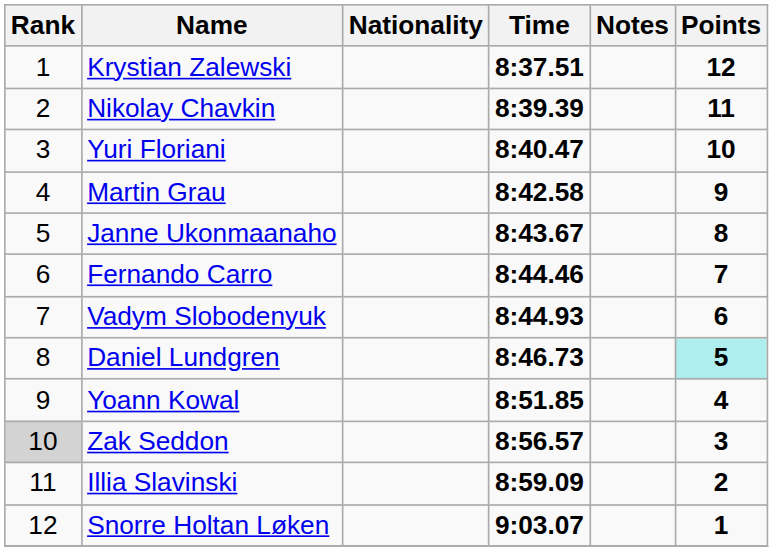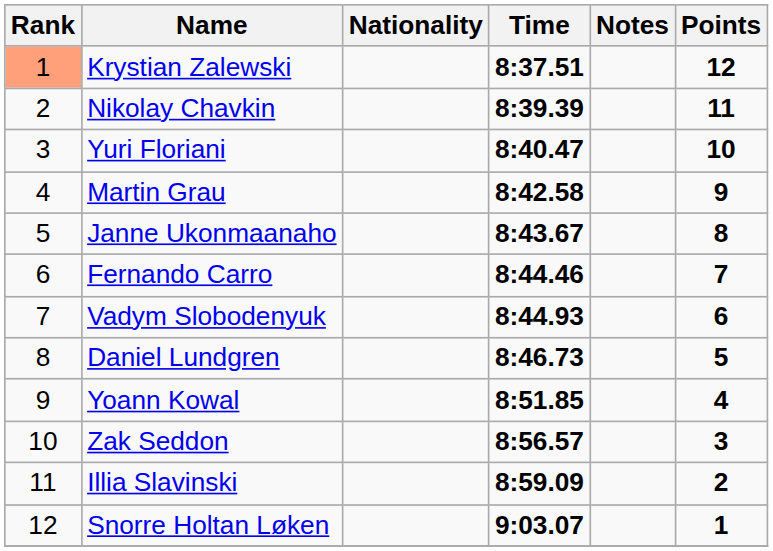Krystian Zalewski | Rank: no background -> lightsalmon background
Daniel Lundgren | Points: paleturquoise background -> no background
Zak Seddon | Rank: lightgrey background -> no background
